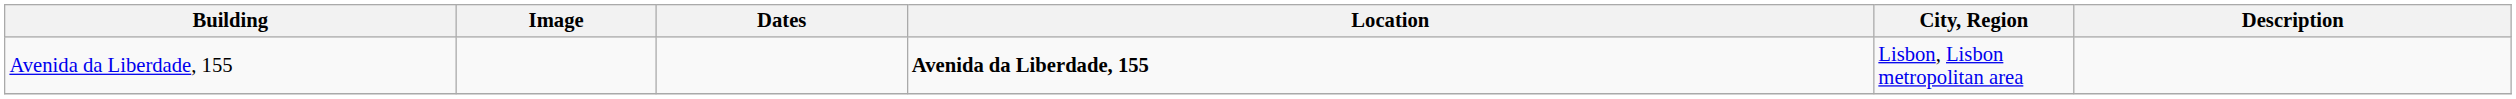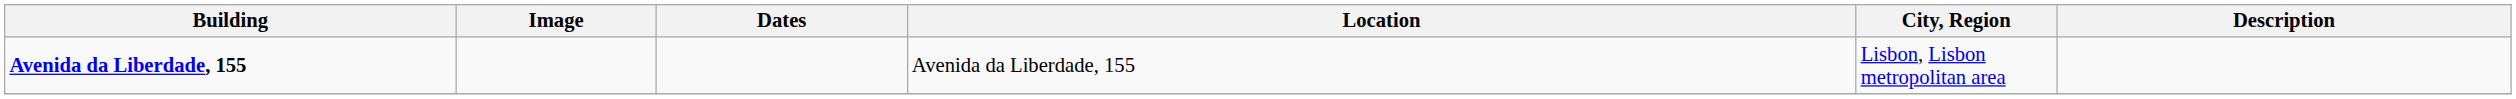row 2 | Building: normal -> bold
row 2 | Location: bold -> normal
